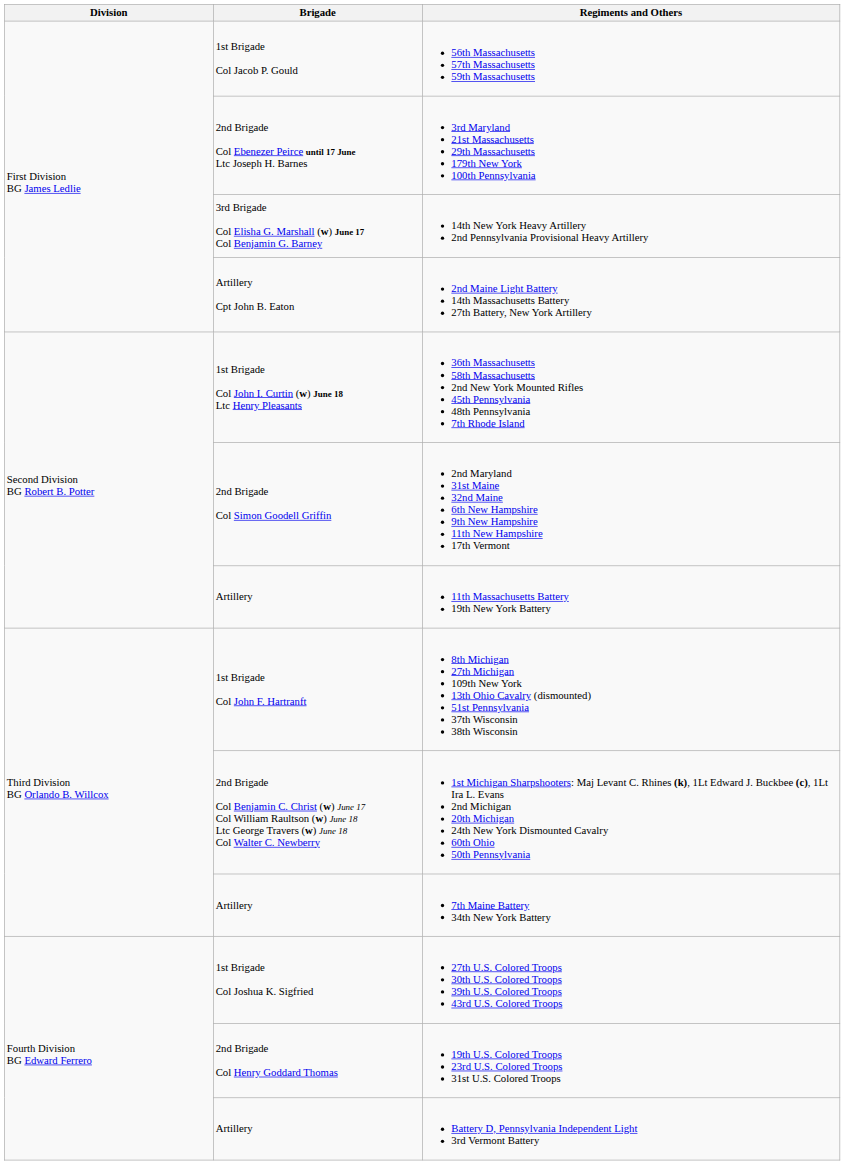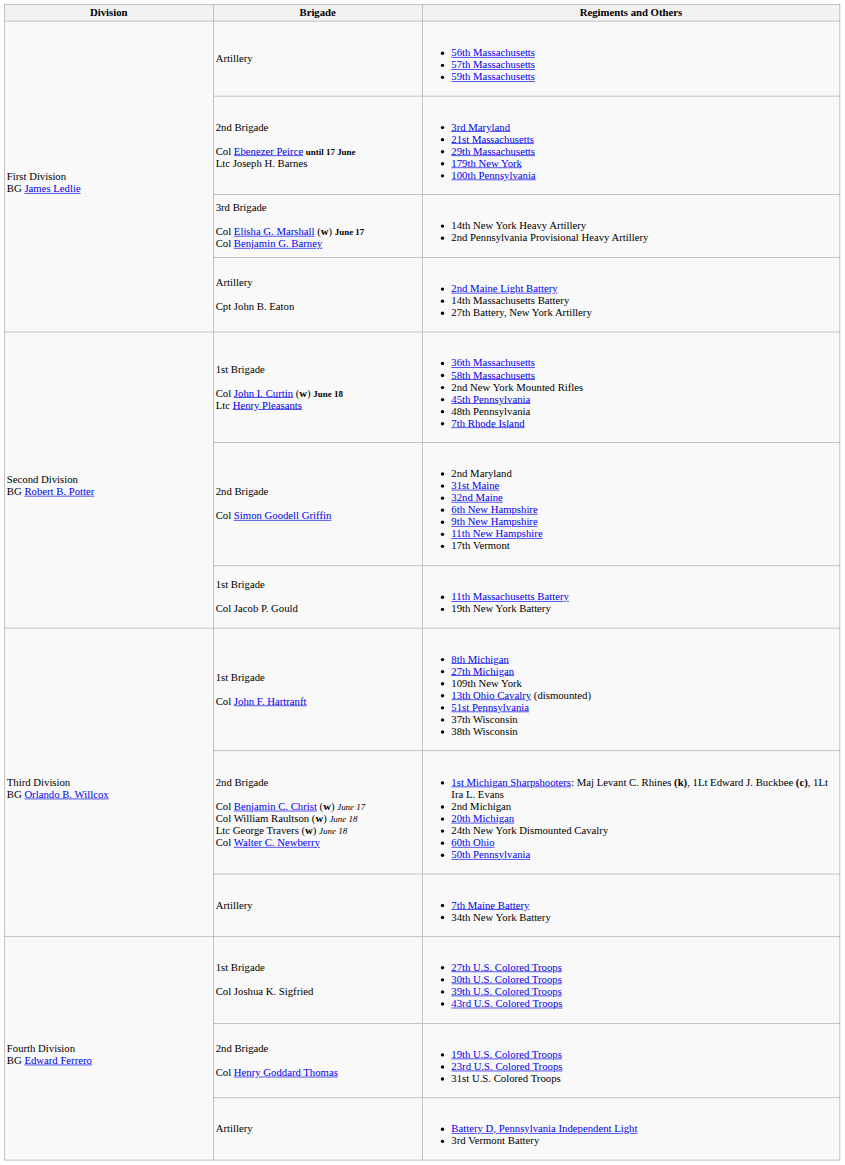56th Massachusetts 57th Massachusetts 59th Massachusetts | Brigade: 1st Brigade Col Jacob P. Gould -> Artillery
11th Massachusetts Battery 19th New York Battery | Brigade: Artillery -> 1st Brigade Col Jacob P. Gould
